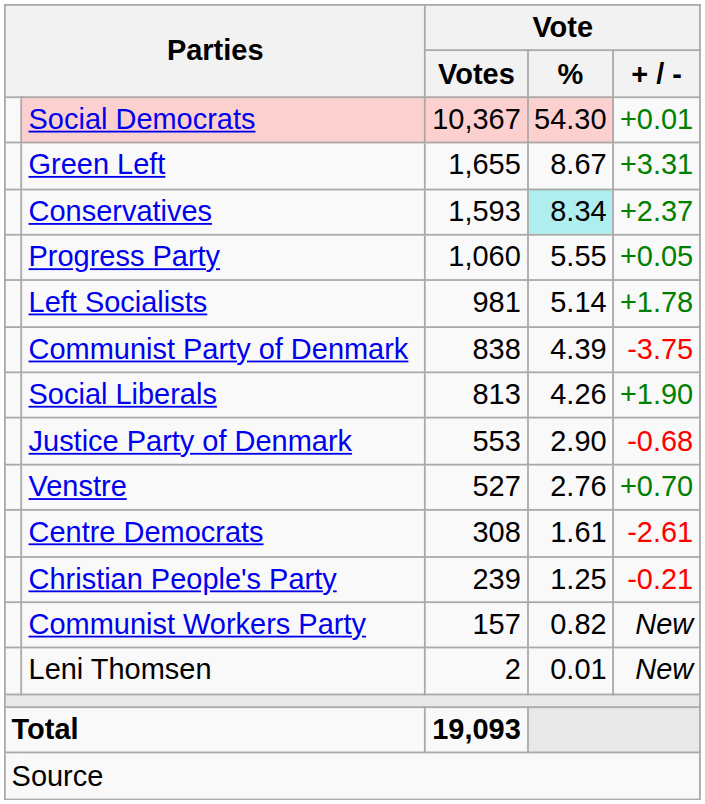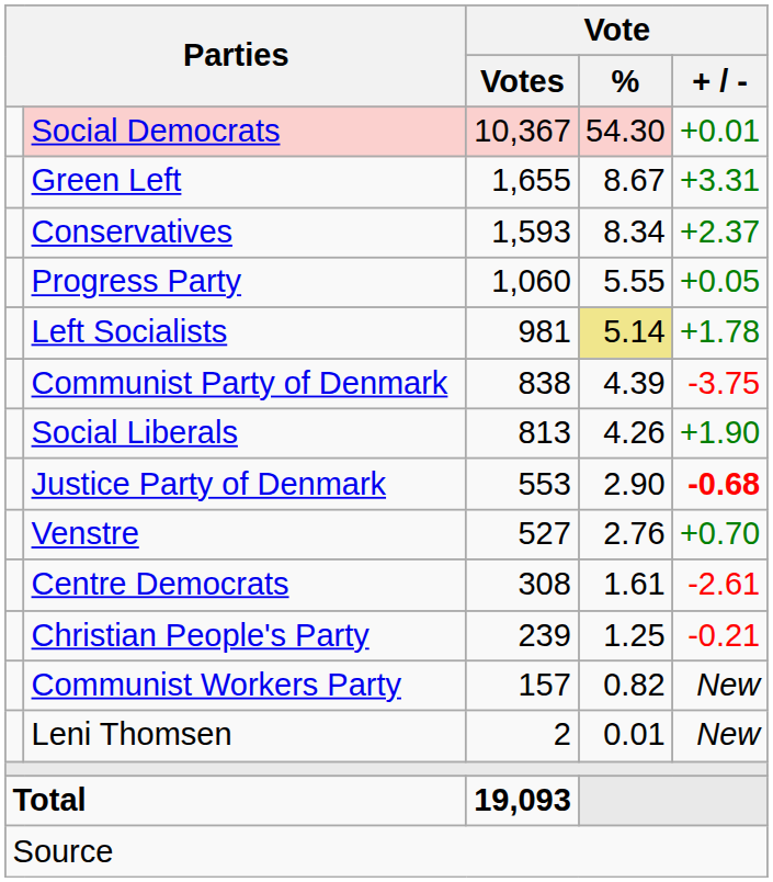Conservatives | Vote / %: paleturquoise background -> no background
Left Socialists | Vote / %: no background -> khaki background
Justice Party of Denmark | Vote / + / -: normal -> bold
